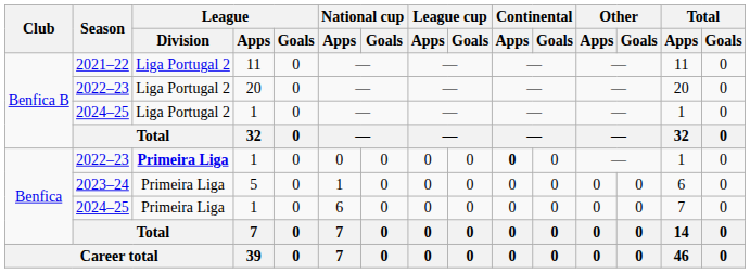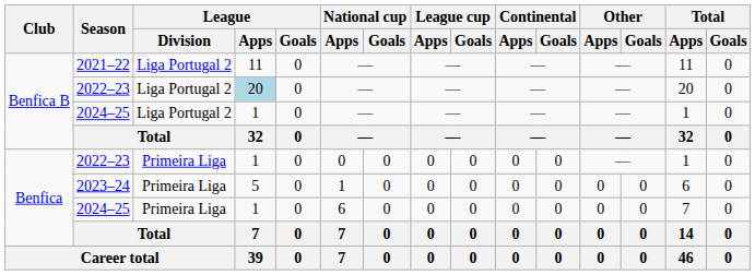Benfica B / 2022–23 | League / Apps: no background -> lightblue background
Benfica / 2022–23 | League / Division: bold -> normal
Benfica / 2022–23 | Continental / Apps: bold -> normal
